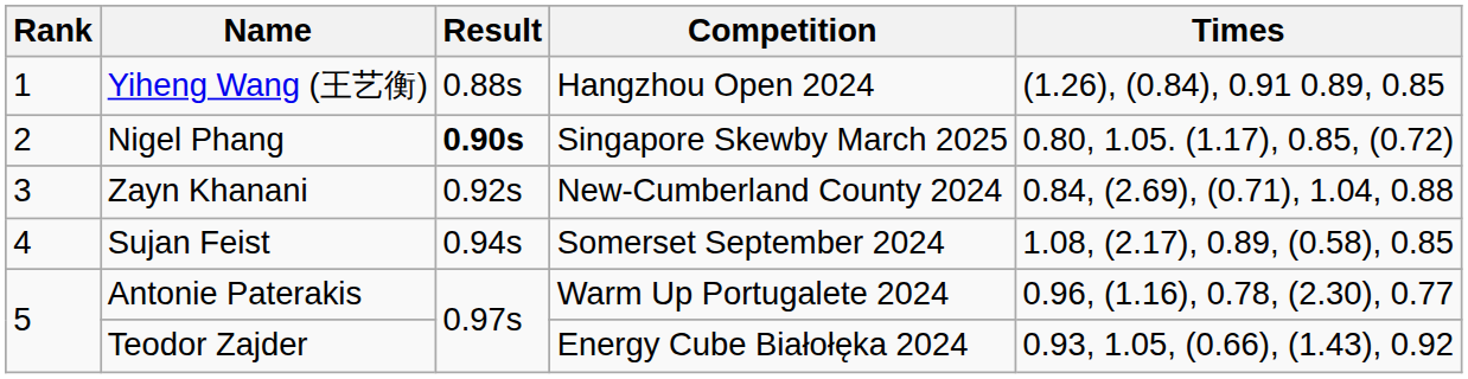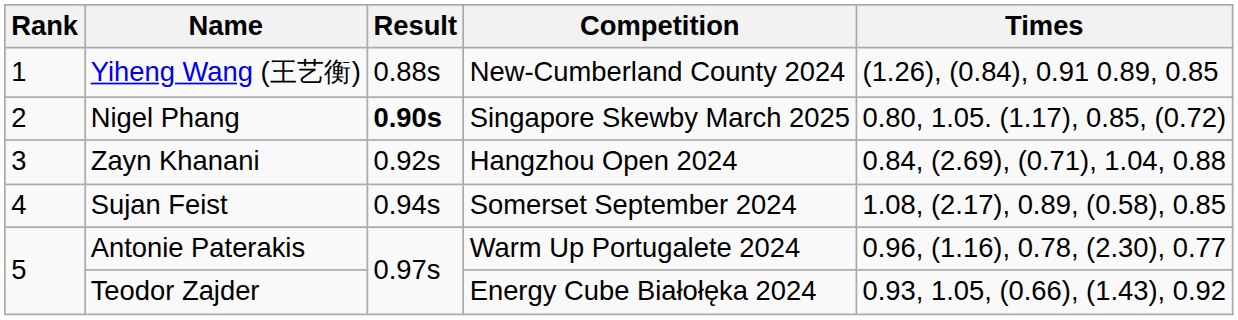Yiheng Wang (王艺衡) | Competition: Hangzhou Open 2024 -> New-Cumberland County 2024
Zayn Khanani | Competition: New-Cumberland County 2024 -> Hangzhou Open 2024
